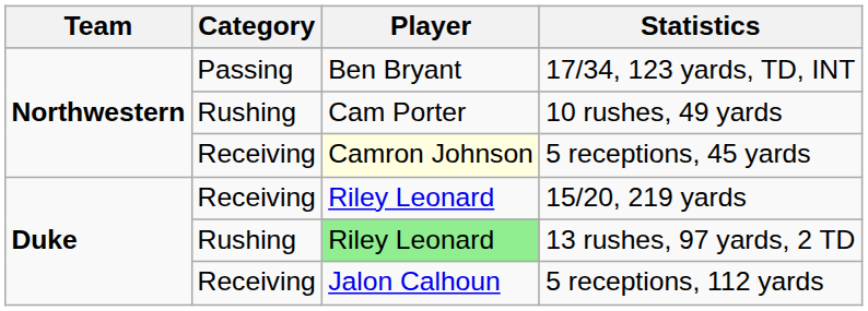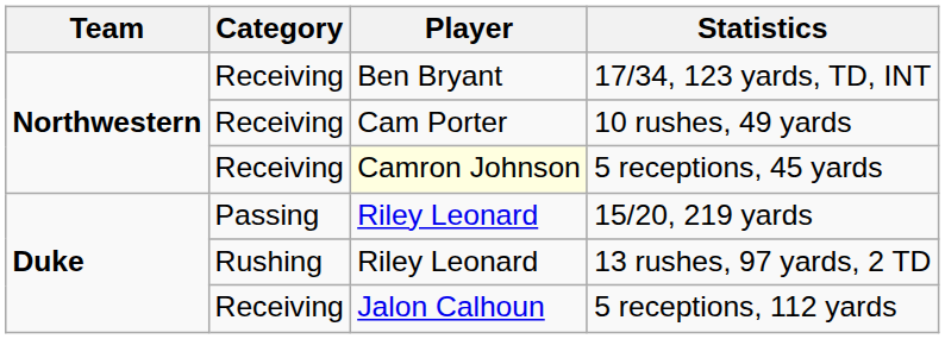17/34, 123 yards, TD, INT | Category: Passing -> Receiving
10 rushes, 49 yards | Category: Rushing -> Receiving
15/20, 219 yards | Category: Receiving -> Passing
13 rushes, 97 yards, 2 TD | Player: lightgreen background -> no background
